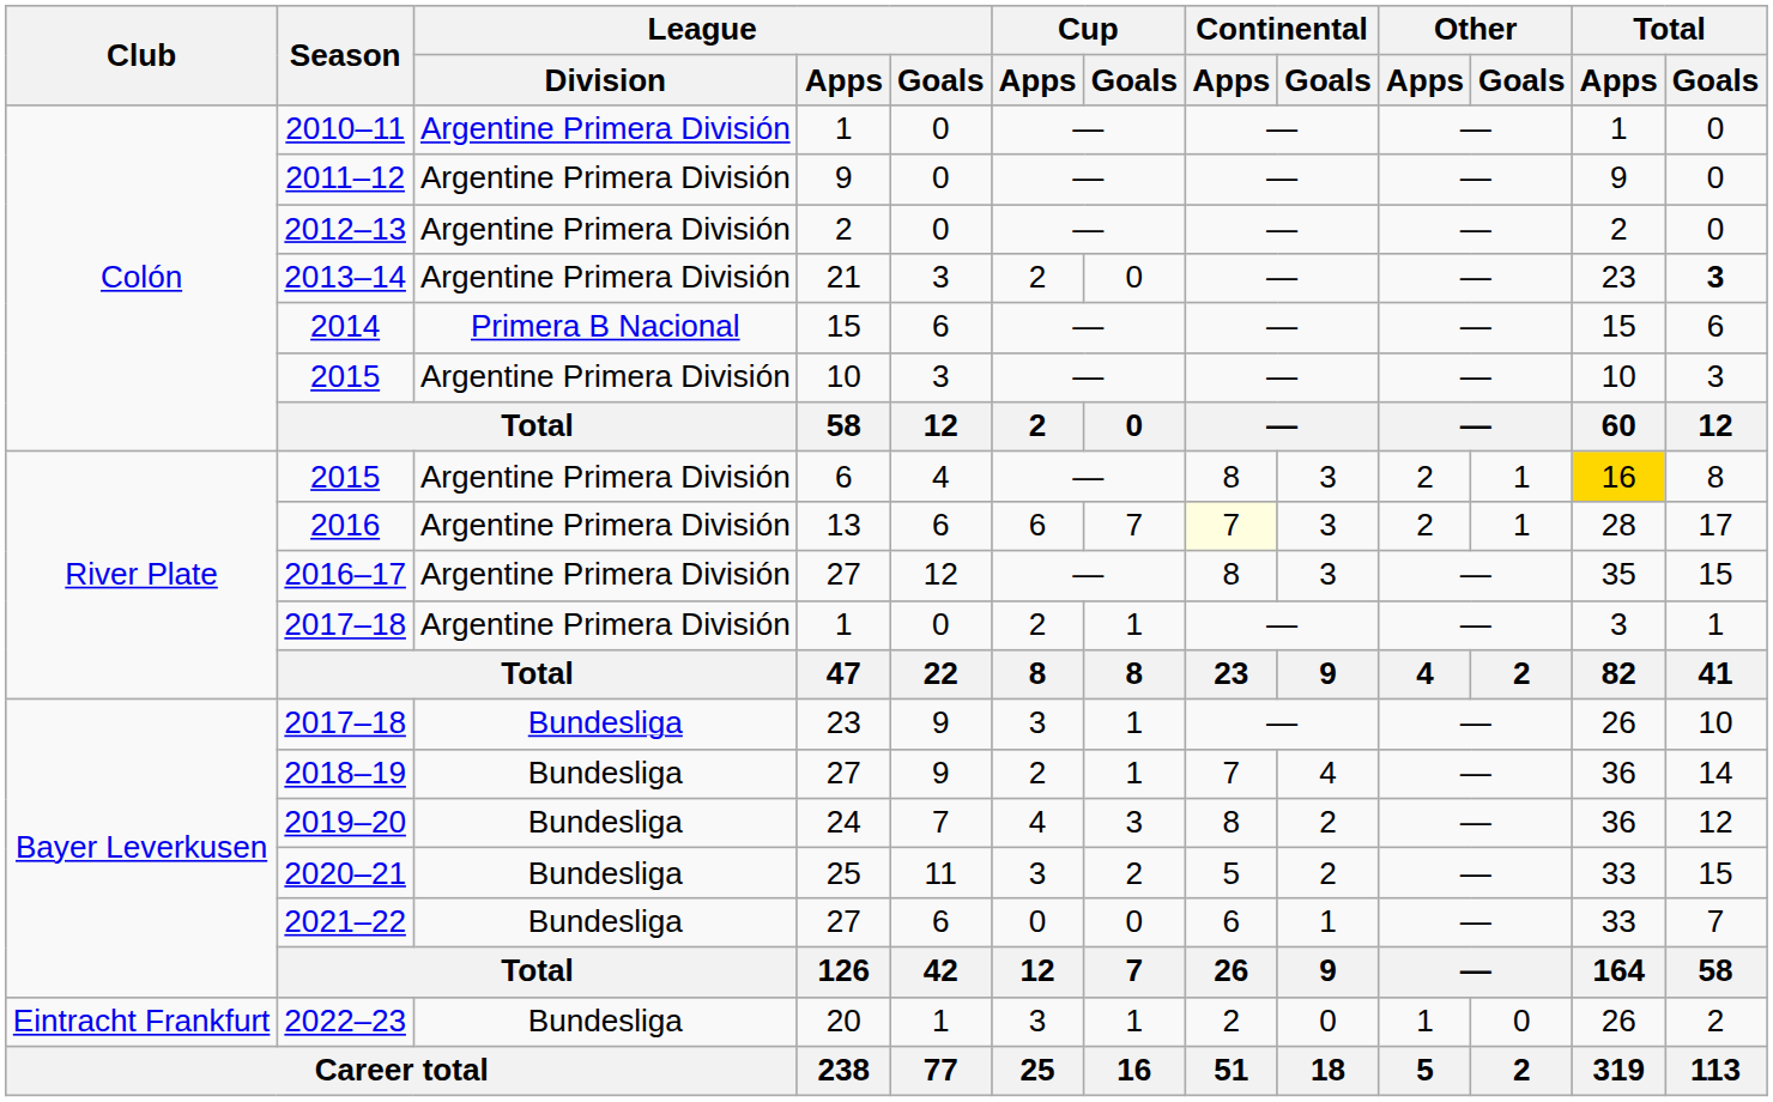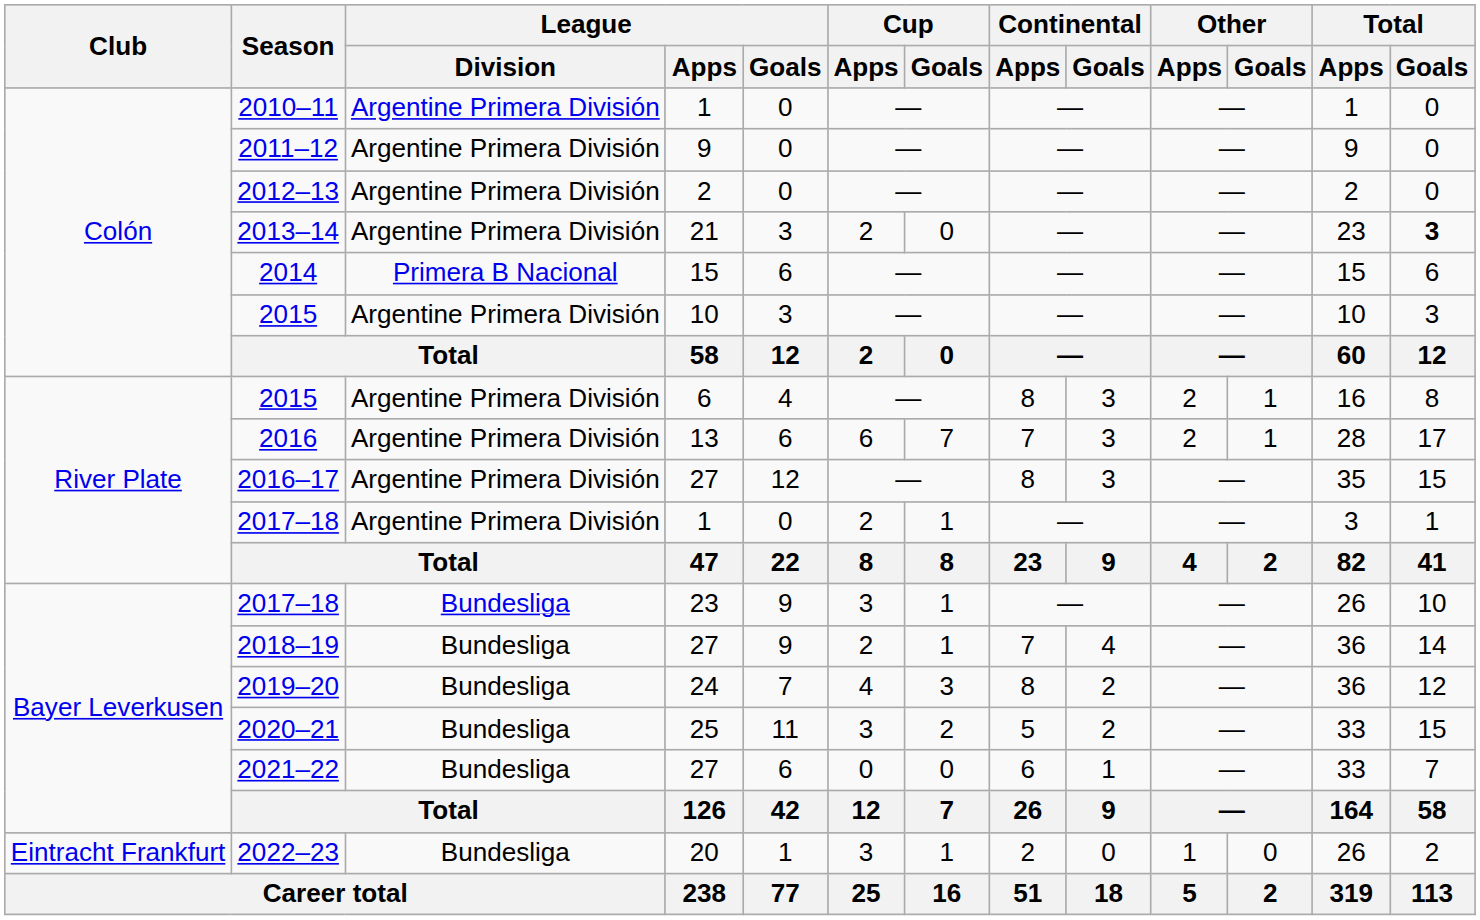2015 / 6 | Total / Apps: gold background -> no background
2016 | Continental / Apps: lightyellow background -> no background
